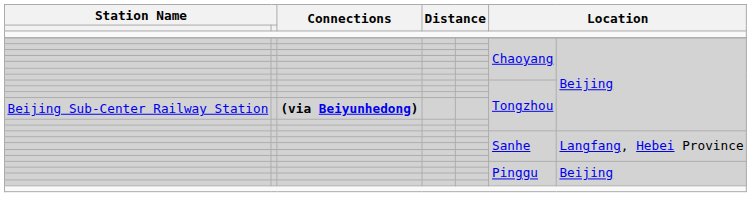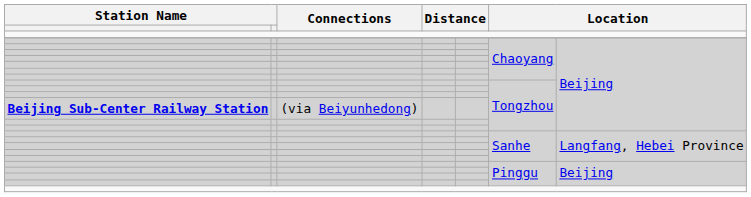Beijing Sub-Center Railway Station | column 1: normal -> bold
Beijing Sub-Center Railway Station | Connections: bold -> normal
